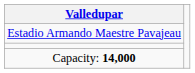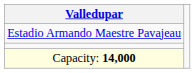Capacity: 14,000 | Valledupar: no background -> lightyellow background
